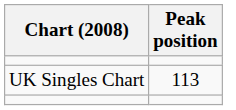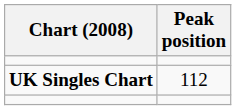row 3 | Chart (2008): normal -> bold
row 3 | Peak position: 113 -> 112
